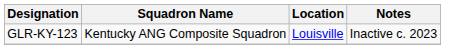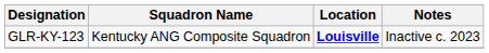GLR-KY-123 | Location: normal -> bold
